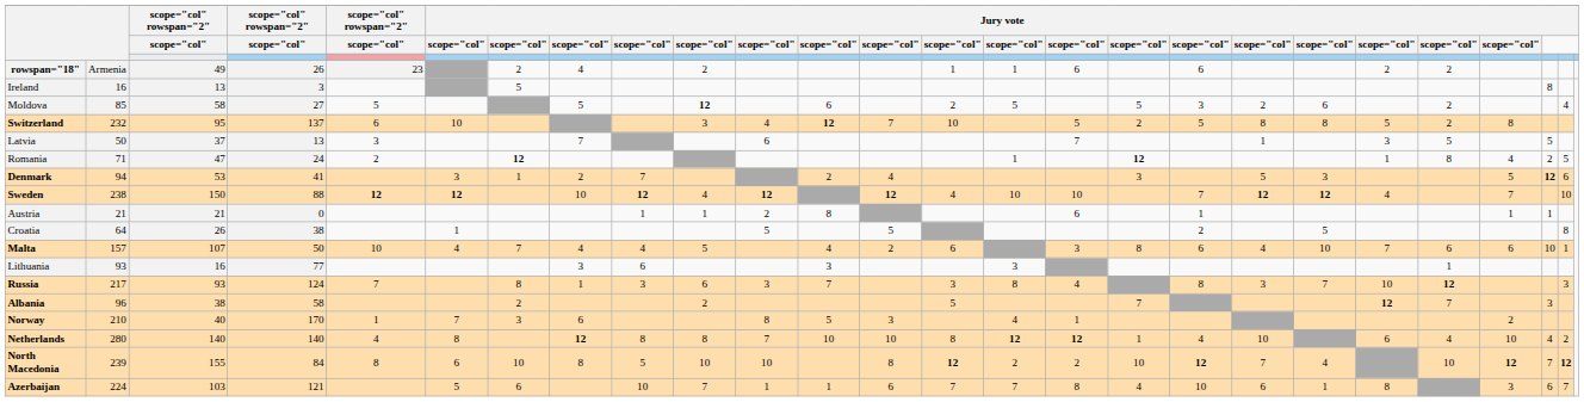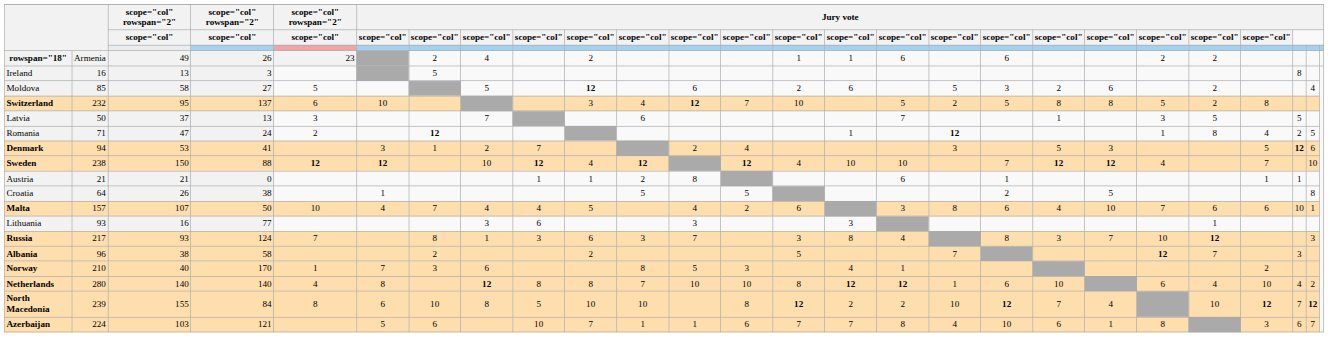Moldova | column 15: 5 -> 6
Netherlands | column 18: 4 -> 6
